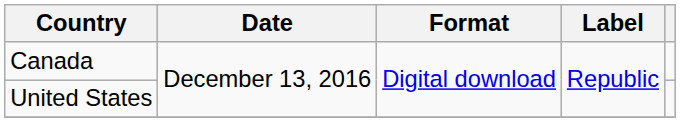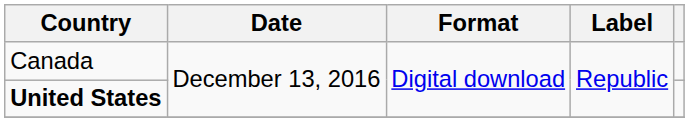United States | Country: normal -> bold
